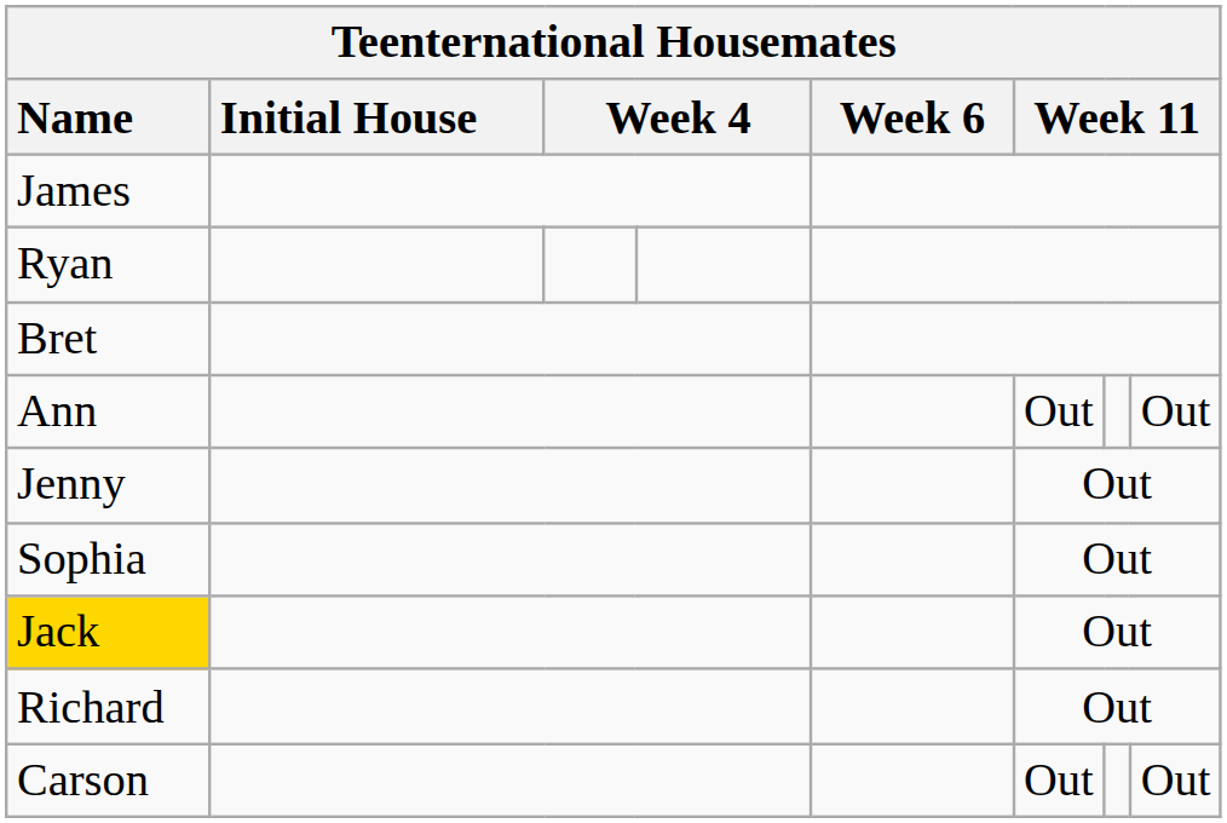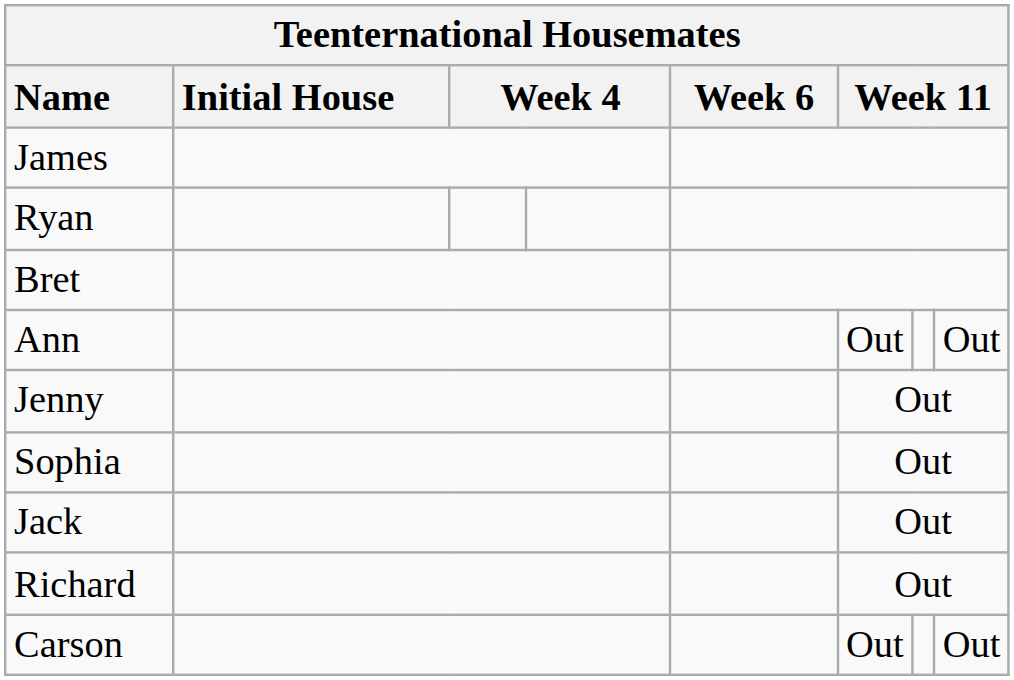Jack | Name: gold background -> no background
